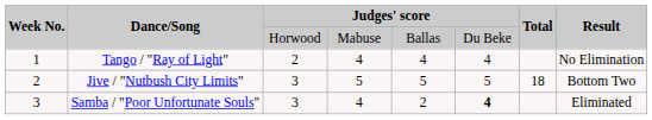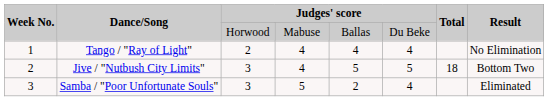Jive / "Nutbush City Limits" | column 4: 5 -> 4
Samba / "Poor Unfortunate Souls" | column 4: 4 -> 5
Samba / "Poor Unfortunate Souls" | column 6: bold -> normal
